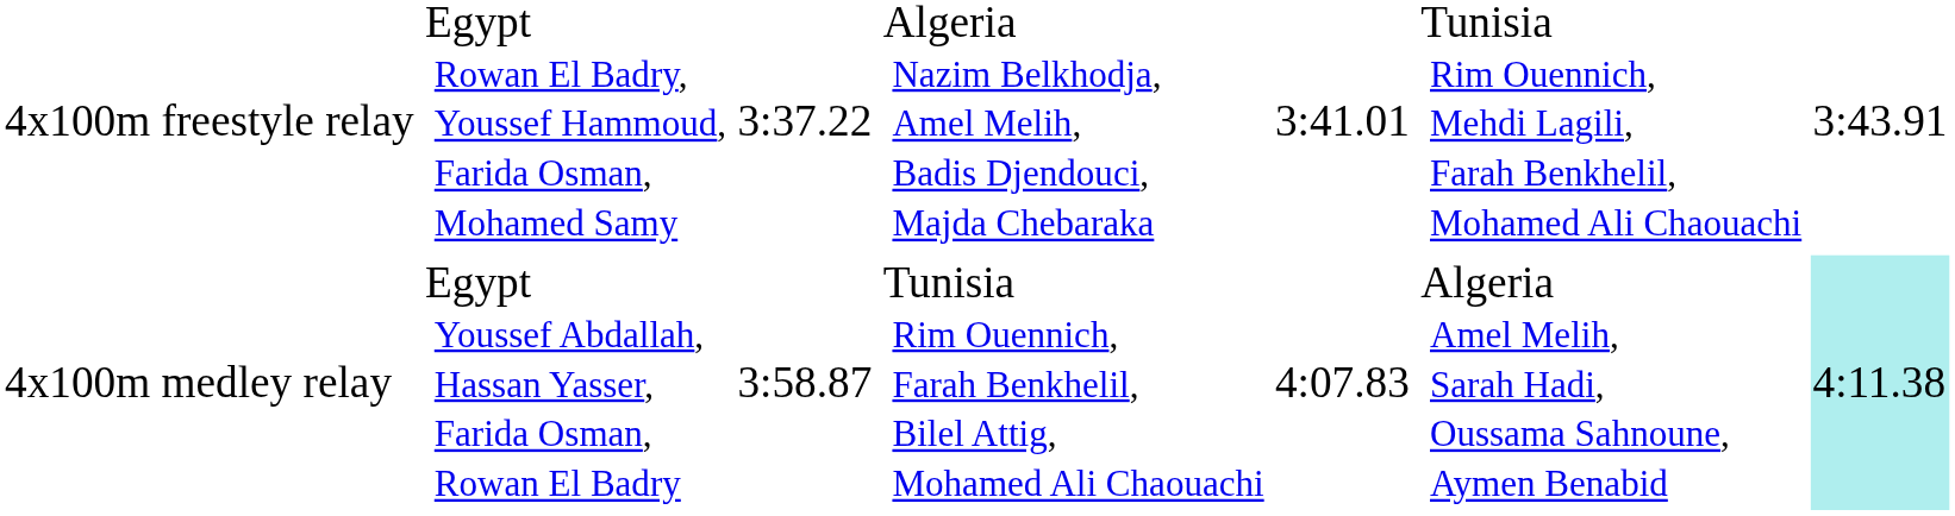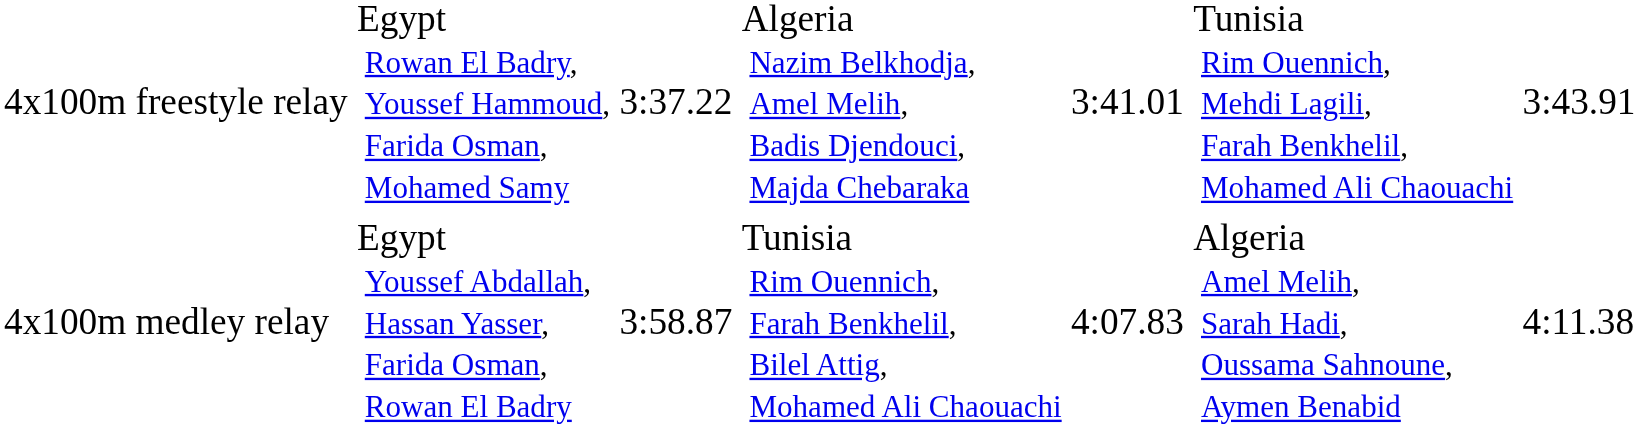4x100m medley relay | column 7: paleturquoise background -> no background
